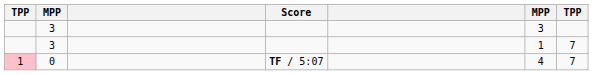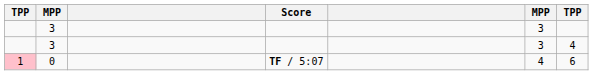row 3 | column 6: 1 -> 3
row 3 | column 7: 7 -> 4
row 4 | column 7: 7 -> 6
